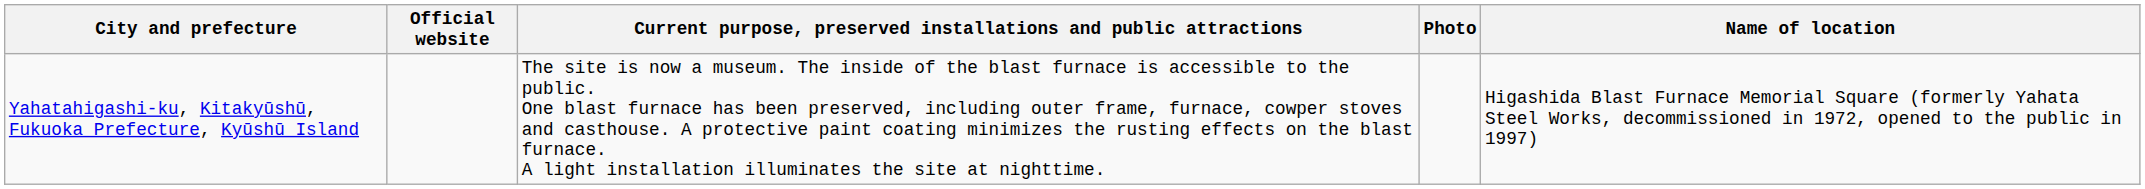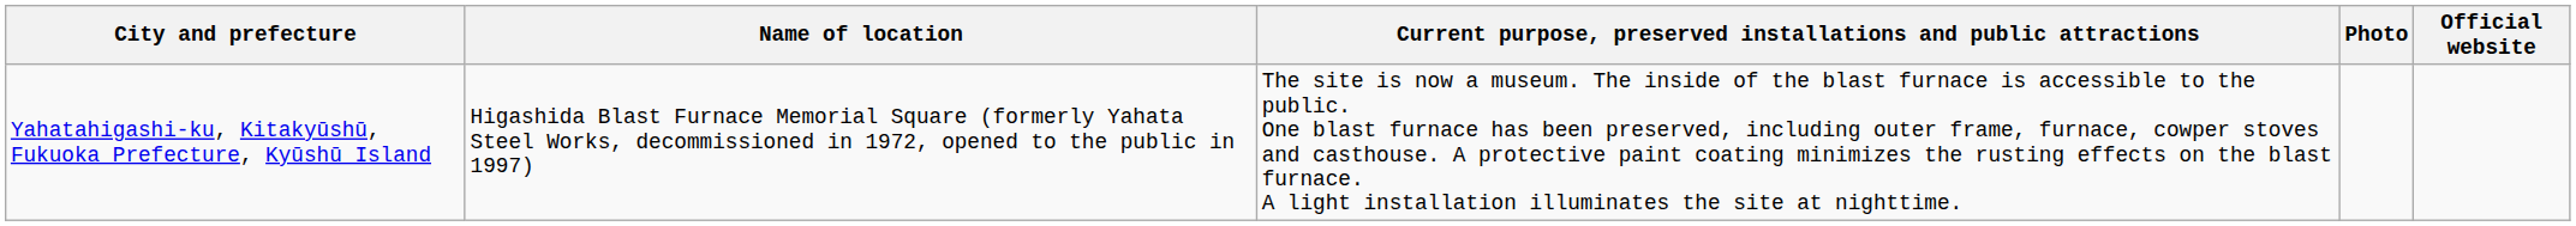columns swapped: Name of location <-> Official website
